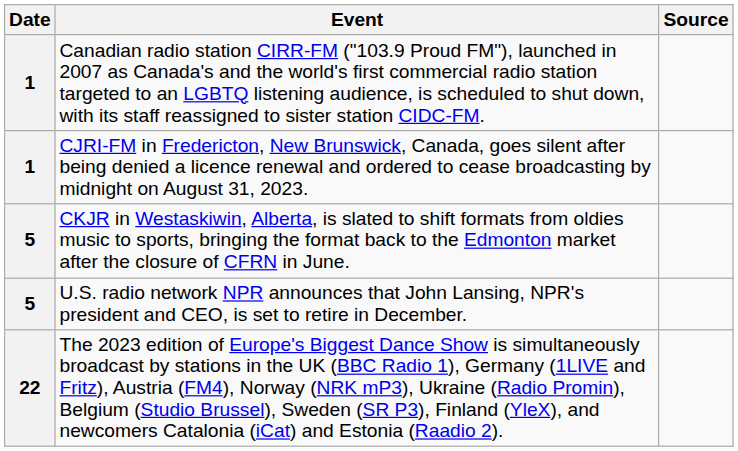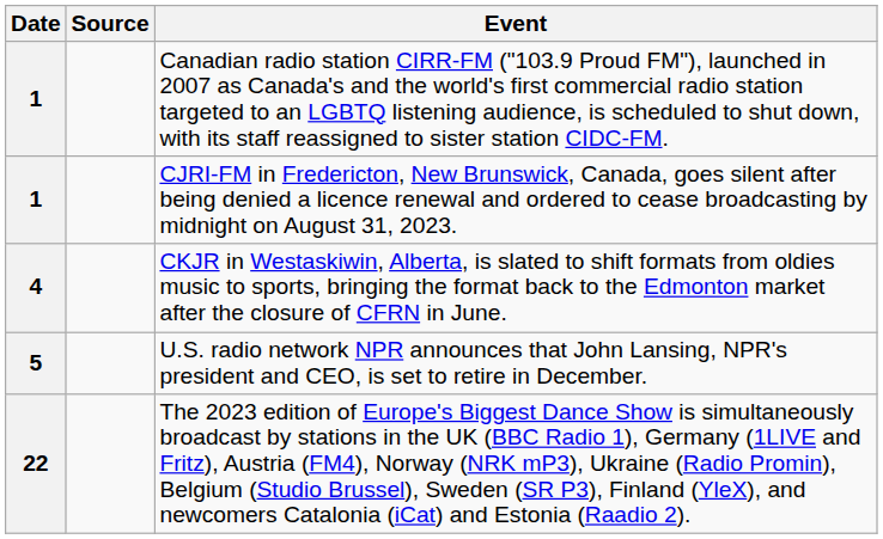columns swapped: Event <-> Source
row 4 | Date: 5 -> 4
